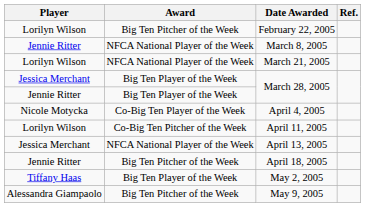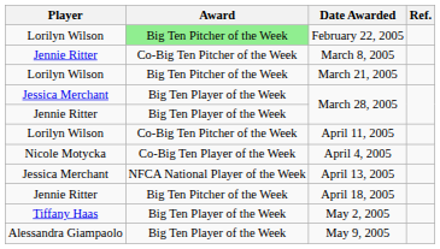February 22, 2005 | Award: no background -> lightgreen background
March 8, 2005 | Award: NFCA National Player of the Week -> Co-Big Ten Pitcher of the Week
March 21, 2005 | Award: NFCA National Player of the Week -> Big Ten Pitcher of the Week
rows swapped: April 4, 2005 <-> April 11, 2005
May 9, 2005 | Award: Big Ten Pitcher of the Week -> Big Ten Player of the Week
